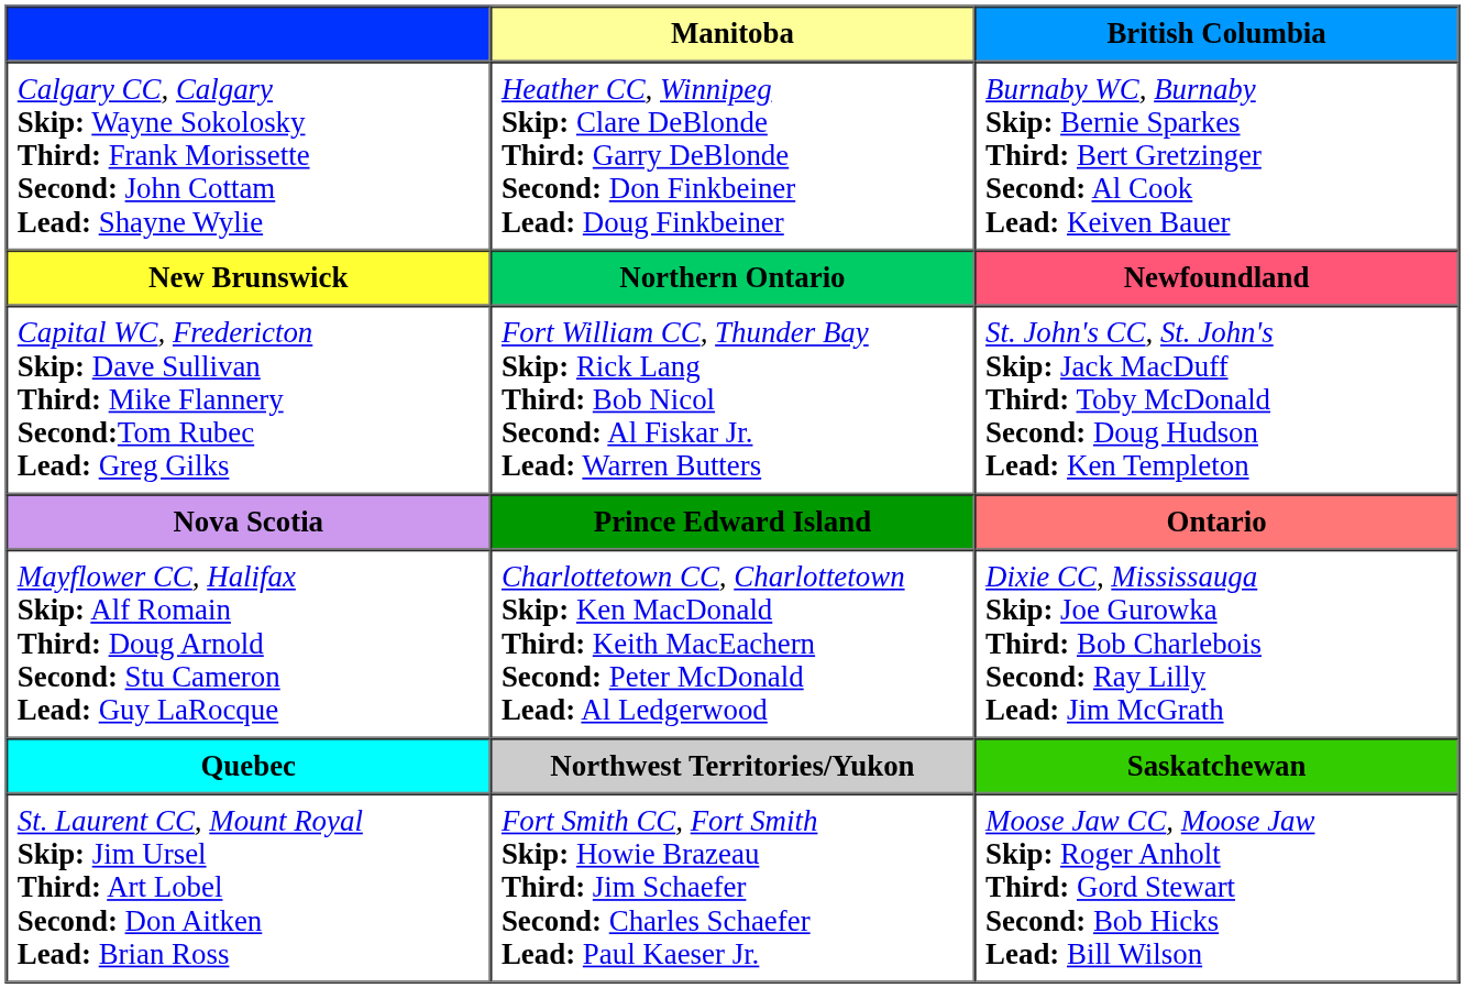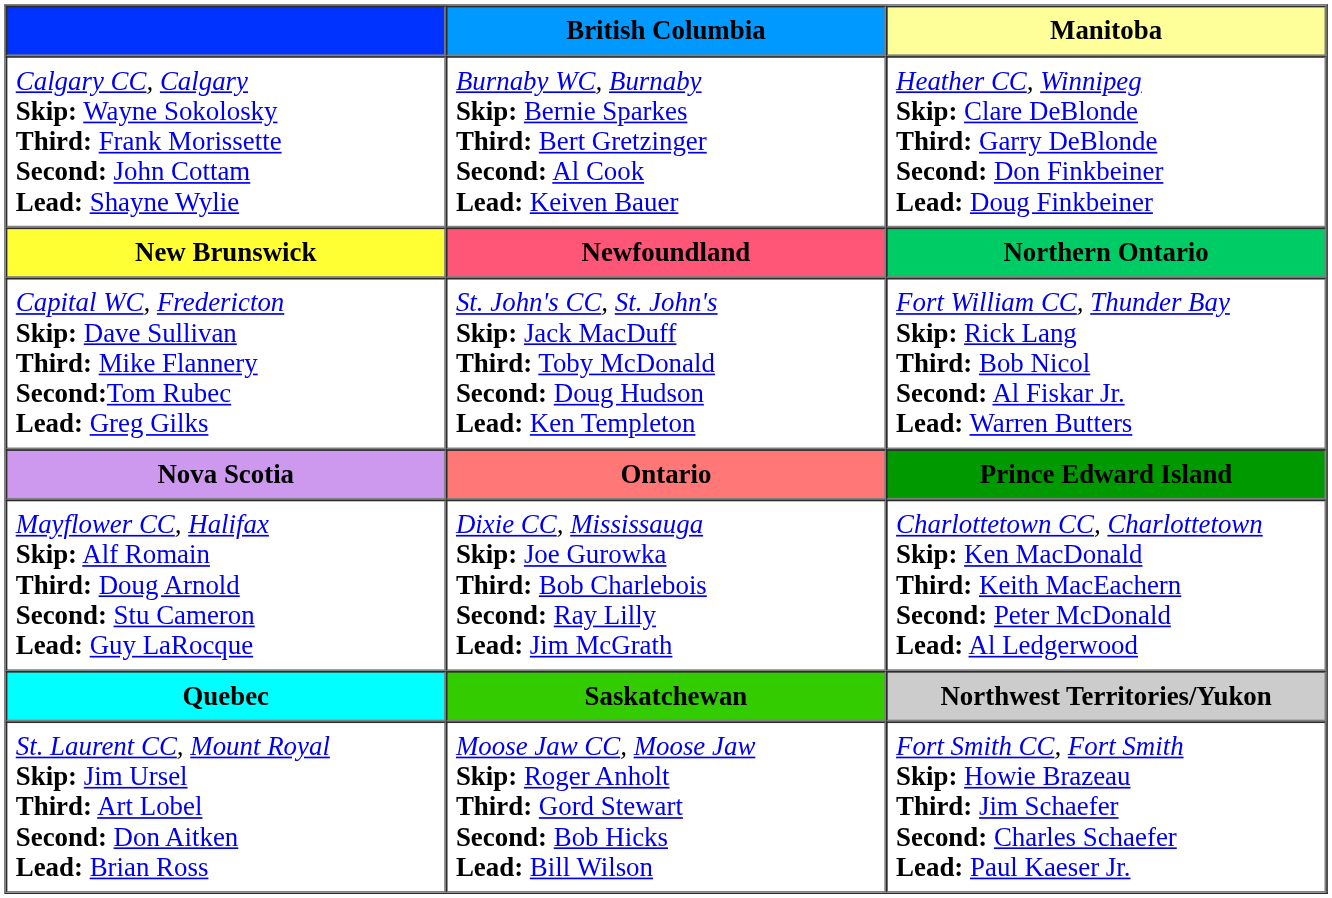columns swapped: British Columbia <-> Manitoba
